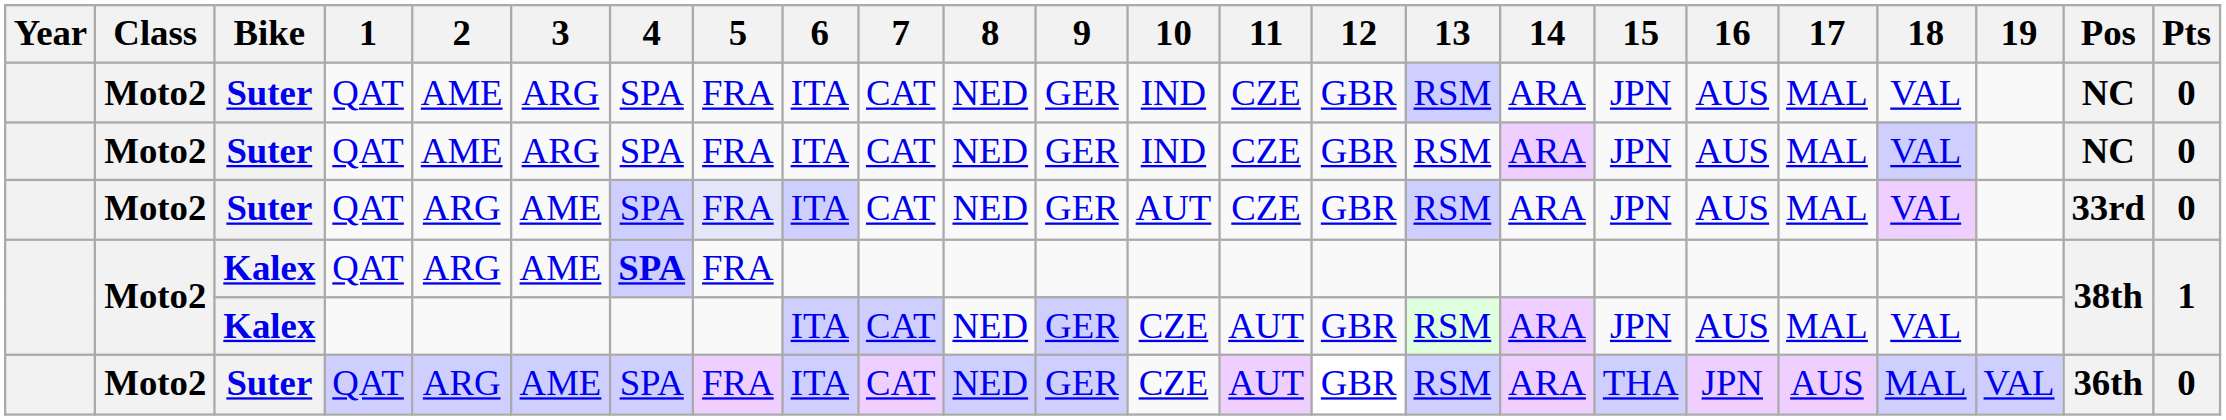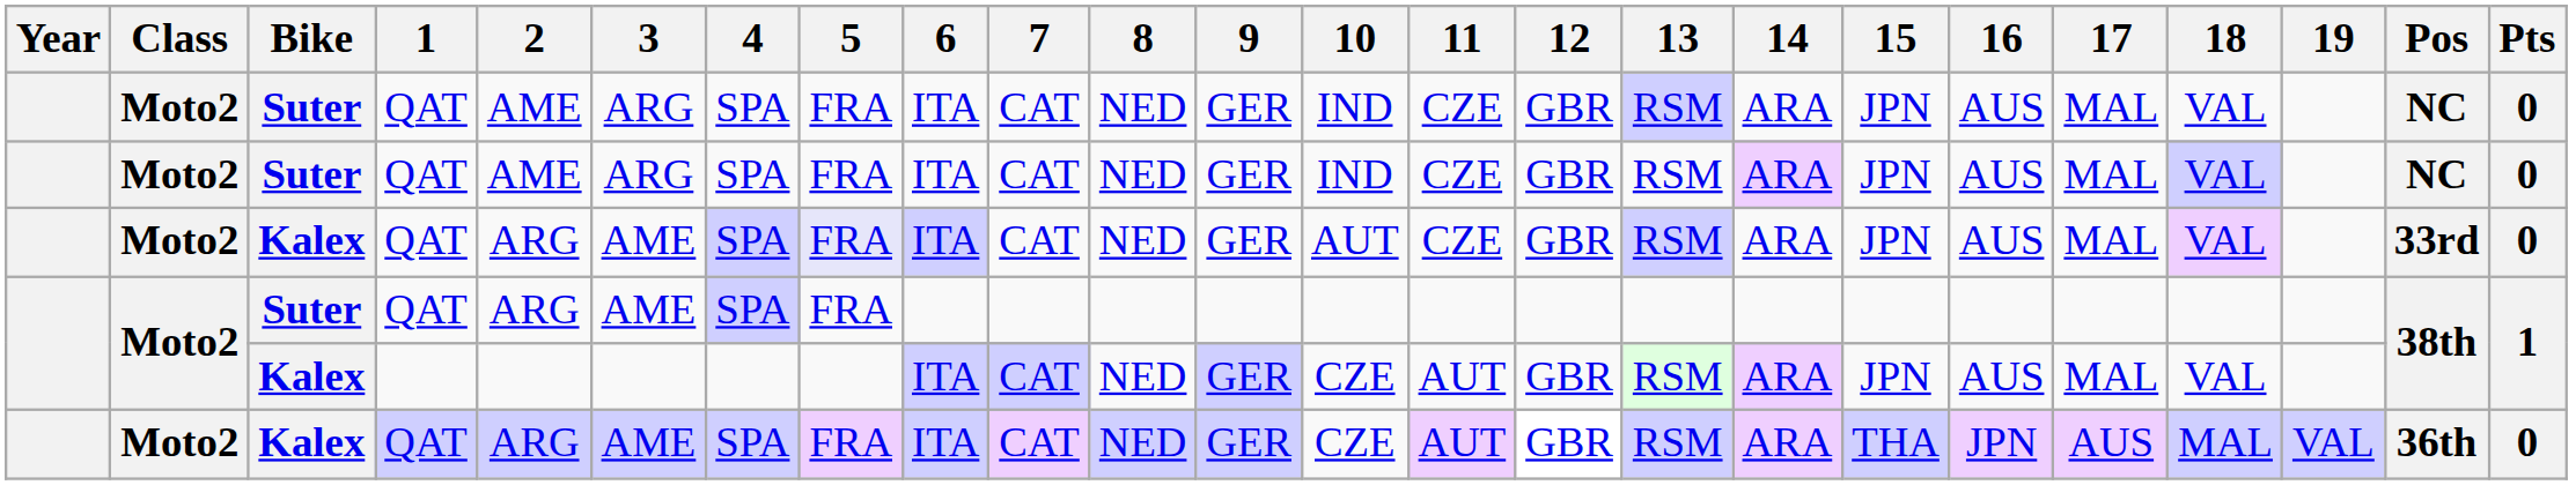row 4 | Bike: Suter -> Kalex
row 5 | Bike: Kalex -> Suter
row 5 | 4: bold -> normal
row 7 | Bike: Suter -> Kalex
